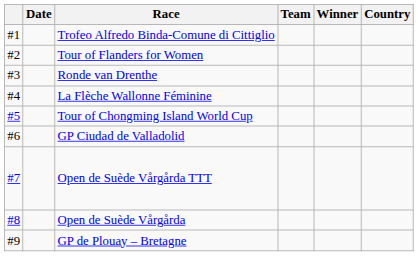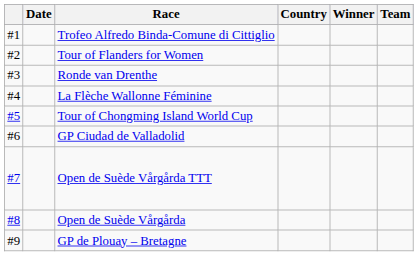columns swapped: Country <-> Team
